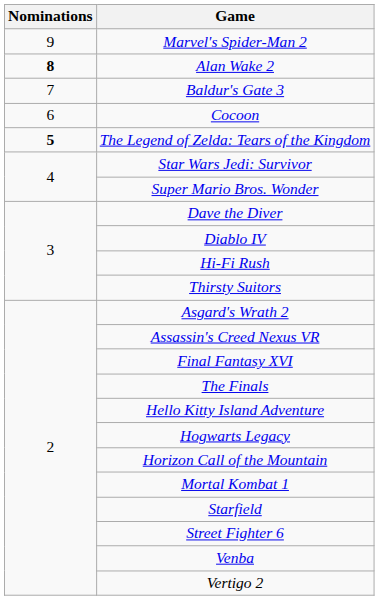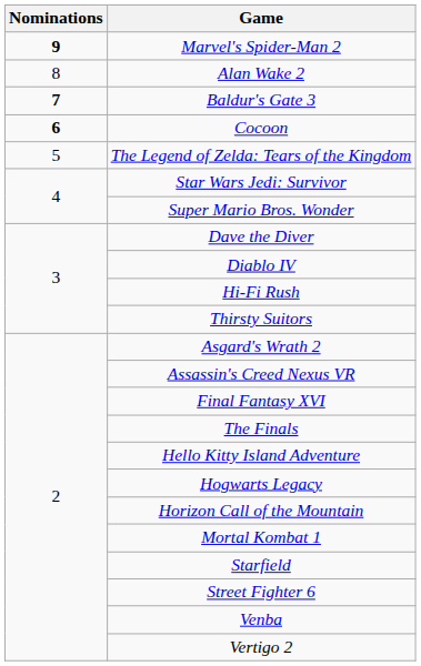Marvel's Spider-Man 2 | Nominations: normal -> bold
Alan Wake 2 | Nominations: bold -> normal
Baldur's Gate 3 | Nominations: normal -> bold
Cocoon | Nominations: normal -> bold
The Legend of Zelda: Tears of the Kingdom | Nominations: bold -> normal
